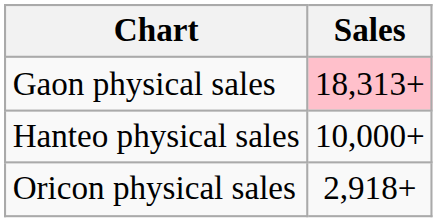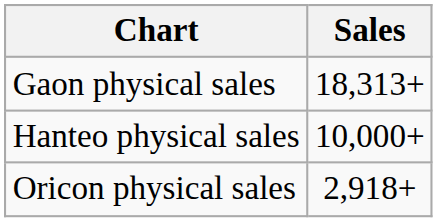Gaon physical sales | Sales: pink background -> no background
